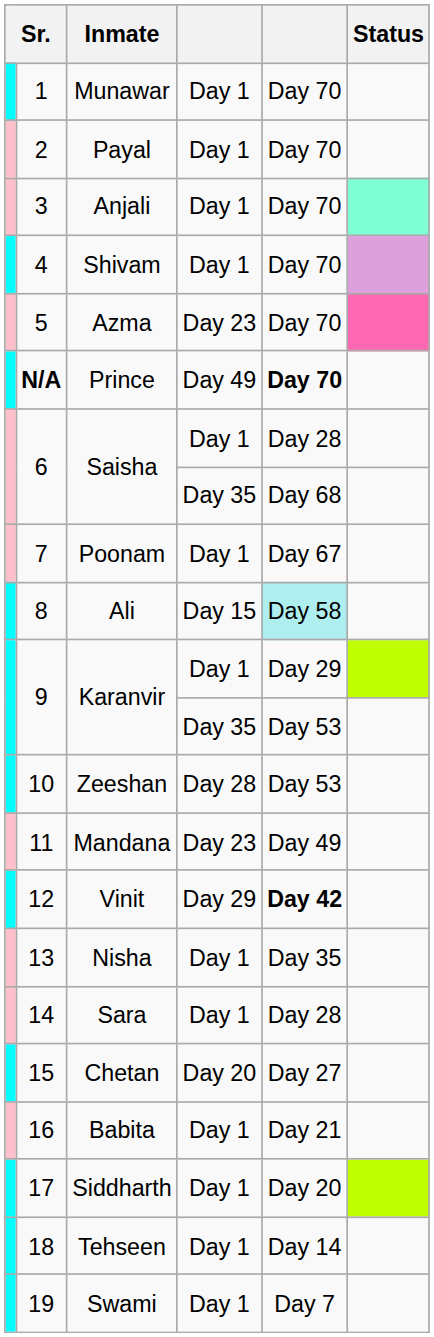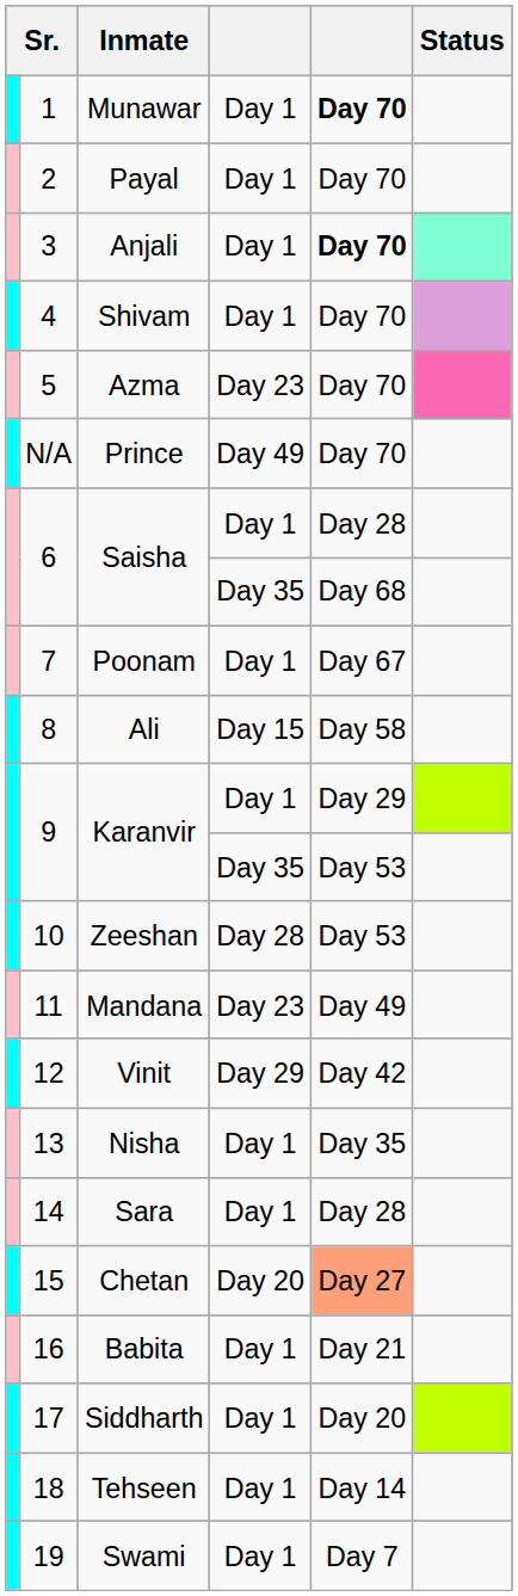Munawar | column 5: normal -> bold
Anjali | column 5: normal -> bold
Prince | column 2: bold -> normal
Prince | column 5: bold -> normal
Ali | column 5: paleturquoise background -> no background
Vinit | column 5: bold -> normal
Chetan | column 5: no background -> lightsalmon background
